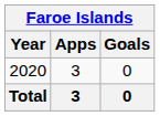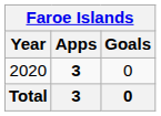2020 | Apps: normal -> bold
